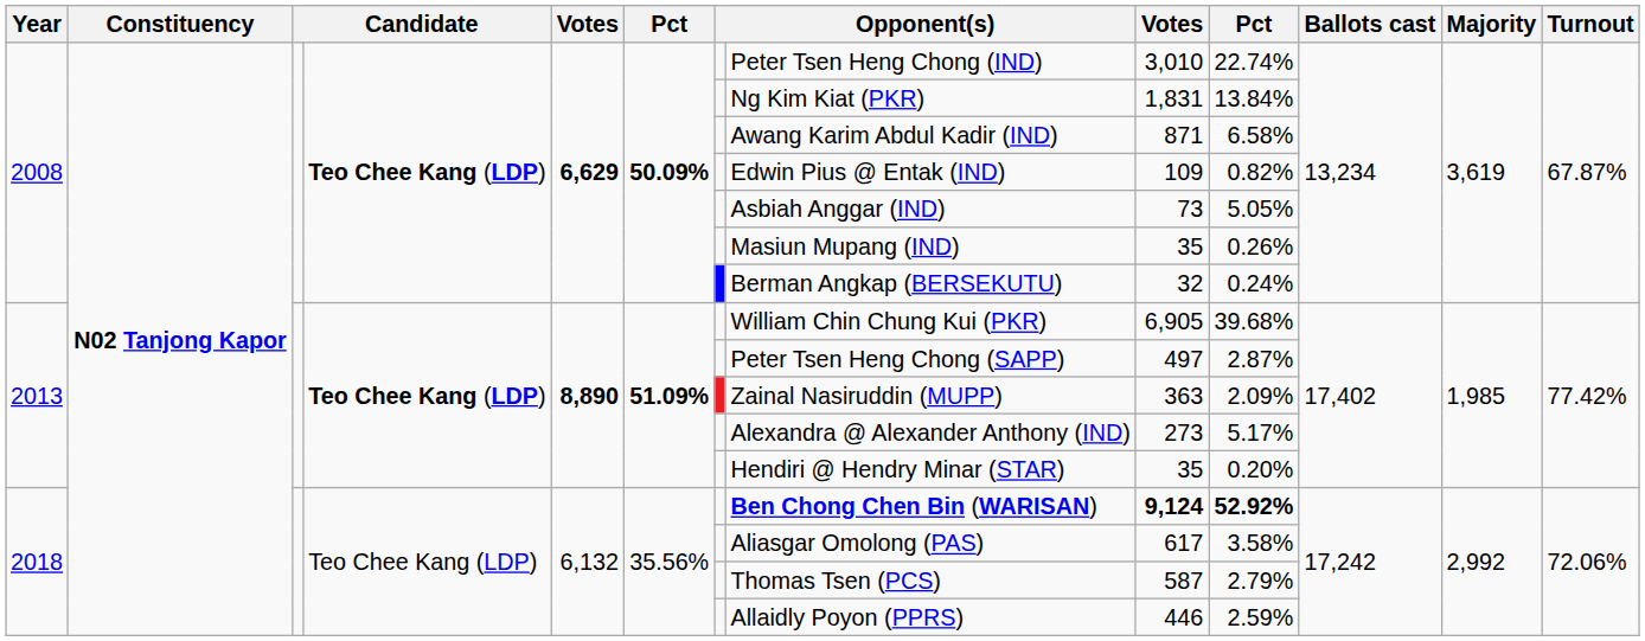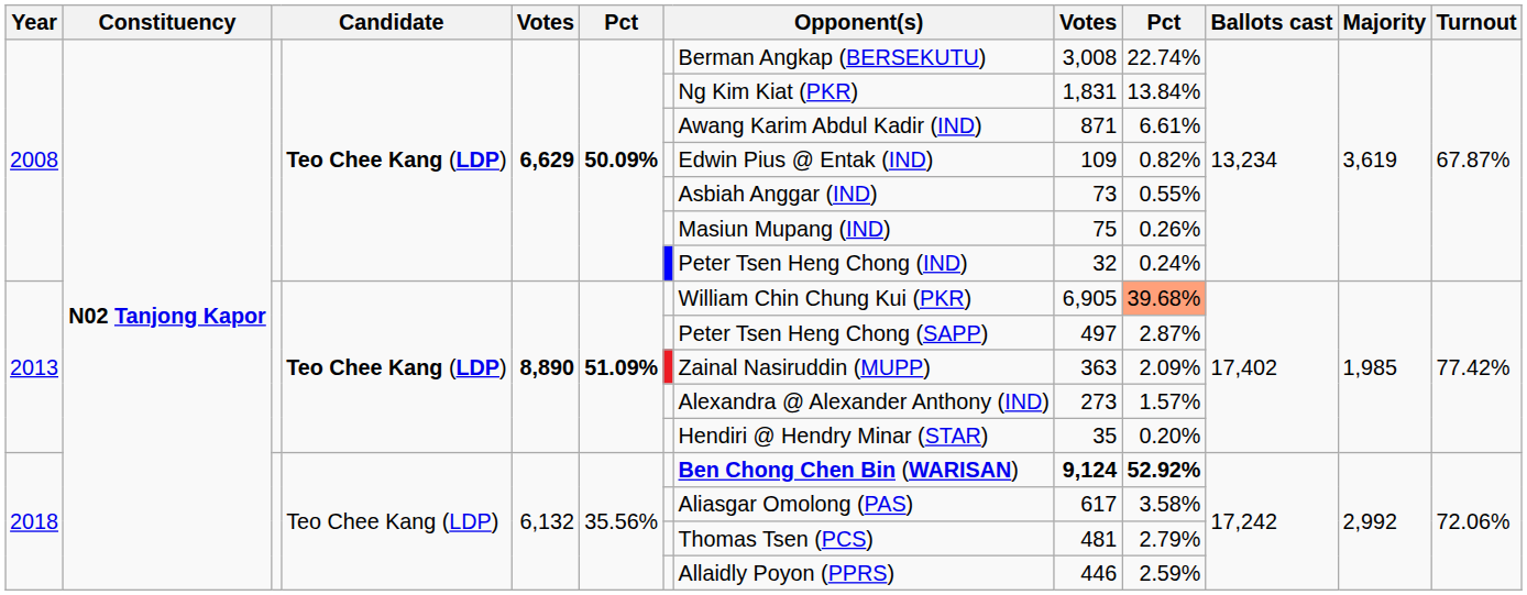row 2 | column 8: Peter Tsen Heng Chong (IND) -> Berman Angkap (BERSEKUTU)
row 2 | column 9: 3,010 -> 3,008
row 4 | column 10: 6.58% -> 6.61%
row 6 | column 10: 5.05% -> 0.55%
row 7 | column 9: 35 -> 75
row 8 | column 8: Berman Angkap (BERSEKUTU) -> Peter Tsen Heng Chong (IND)
row 9 | column 10: no background -> lightsalmon background
row 12 | column 10: 5.17% -> 1.57%
row 16 | column 9: 587 -> 481
